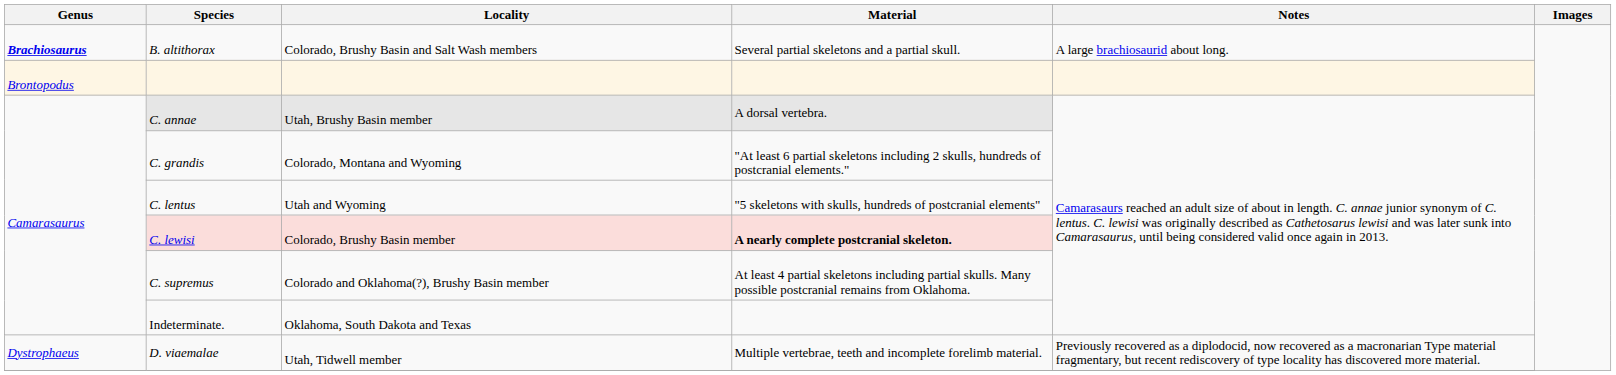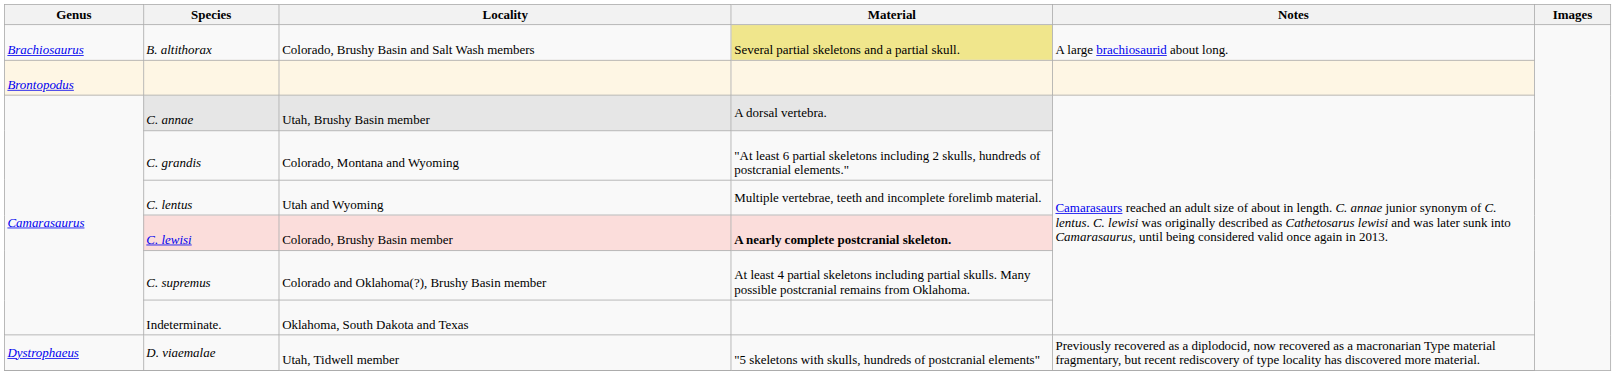B. altithorax | Genus: bold -> normal
B. altithorax | Material: no background -> khaki background
C. lentus | Material: "5 skeletons with skulls, hundreds of postcranial elements" -> Multiple vertebrae, teeth and incomplete forelimb material.
D. viaemalae | Material: Multiple vertebrae, teeth and incomplete forelimb material. -> "5 skeletons with skulls, hundreds of postcranial elements"
